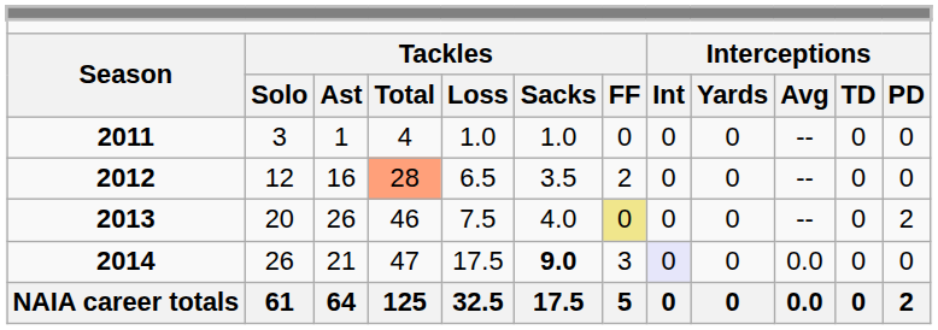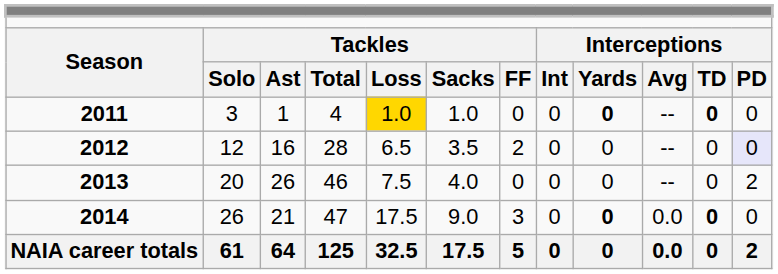2011 | column 5: no background -> gold background
2011 | column 9: normal -> bold
2011 | column 11: normal -> bold
2012 | column 4: lightsalmon background -> no background
2012 | column 12: no background -> lavender background
2013 | column 7: khaki background -> no background
2014 | column 6: bold -> normal
2014 | column 8: lavender background -> no background
2014 | column 9: normal -> bold
2014 | column 11: normal -> bold
